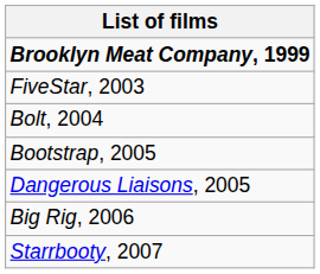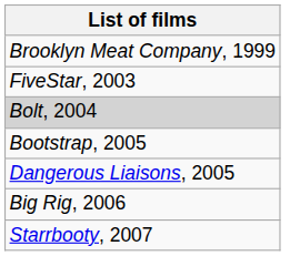row 2 | column 1: bold -> normal
row 4 | column 1: no background -> lightgrey background
